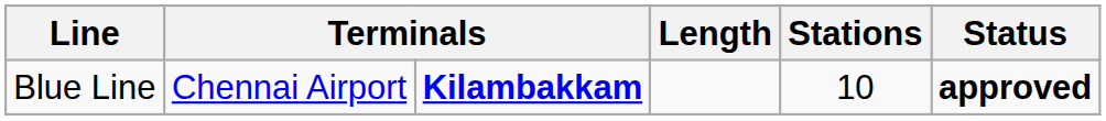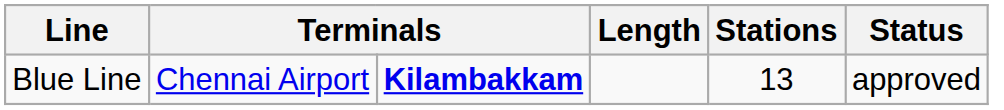Blue Line | Stations: 10 -> 13
Blue Line | Status: bold -> normal
